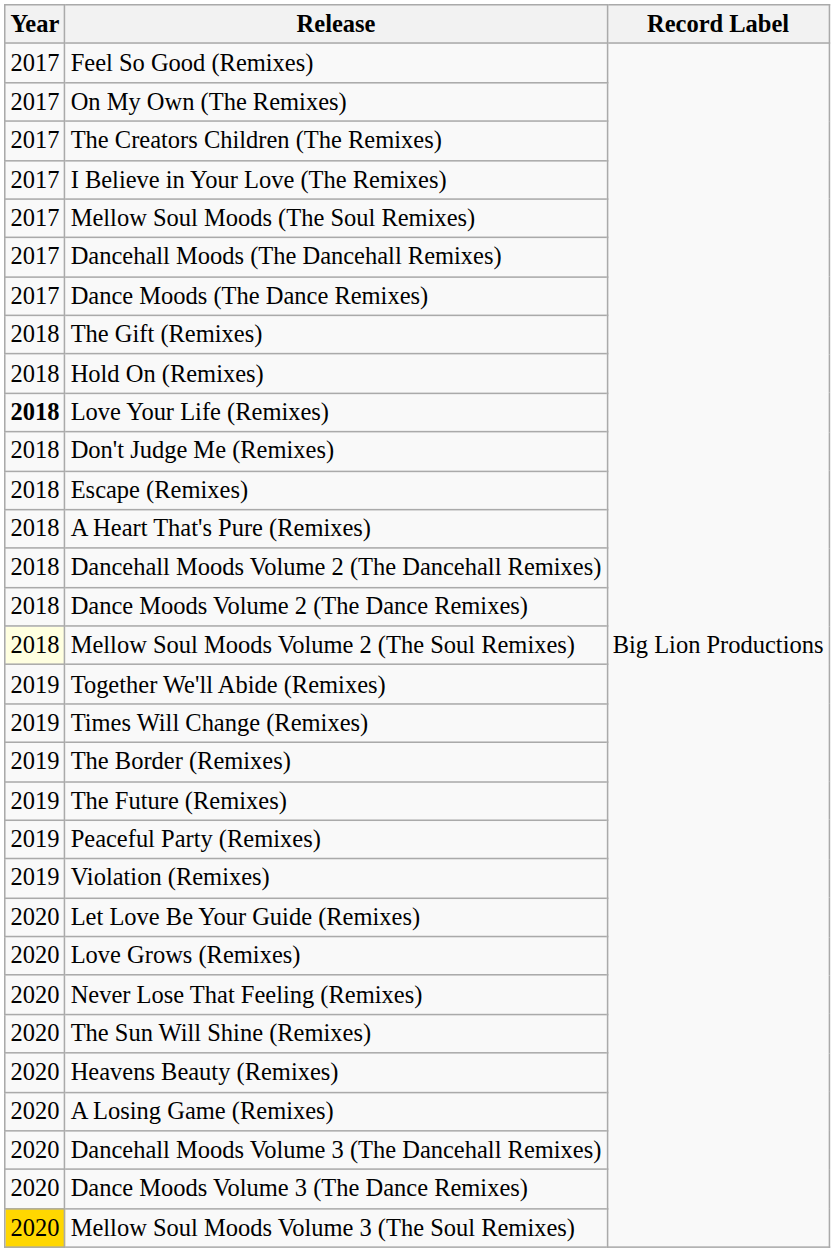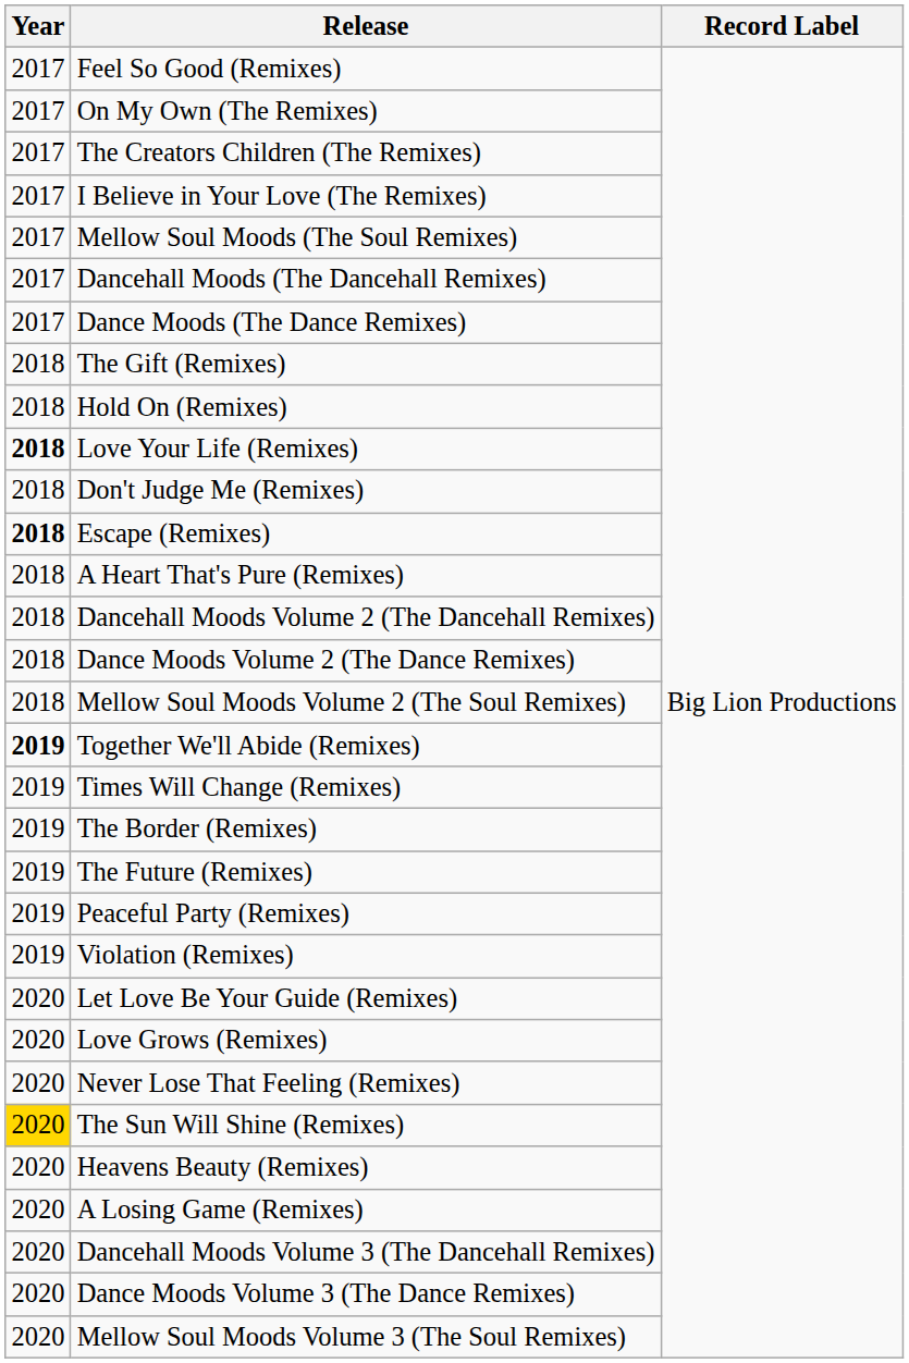Escape (Remixes) | Year: normal -> bold
Mellow Soul Moods Volume 2 (The Soul Remixes) | Year: lightyellow background -> no background
Together We'll Abide (Remixes) | Year: normal -> bold
The Sun Will Shine (Remixes) | Year: no background -> gold background
Mellow Soul Moods Volume 3 (The Soul Remixes) | Year: gold background -> no background
